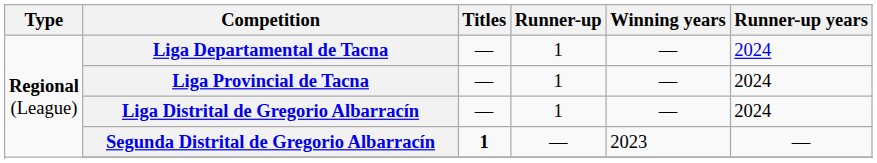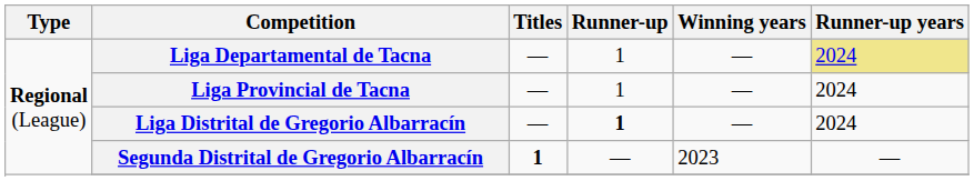Liga Departamental de Tacna | Runner-up years: no background -> khaki background
Liga Distrital de Gregorio Albarracín | Runner-up: normal -> bold
